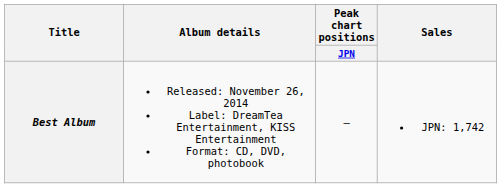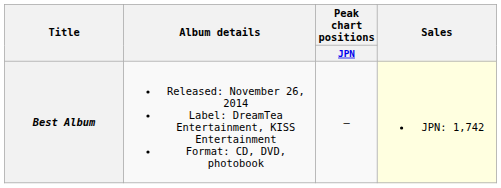Best Album | Sales: no background -> lightyellow background
